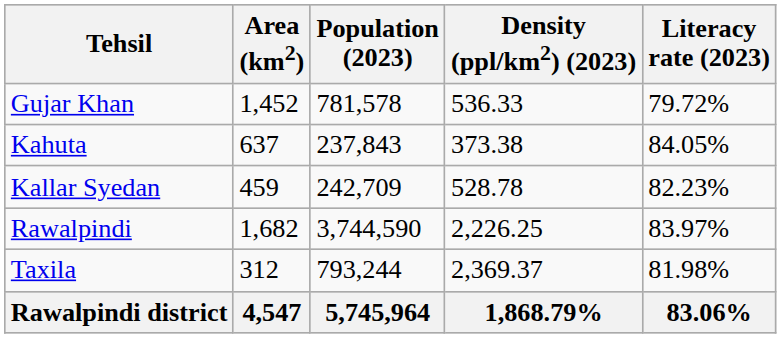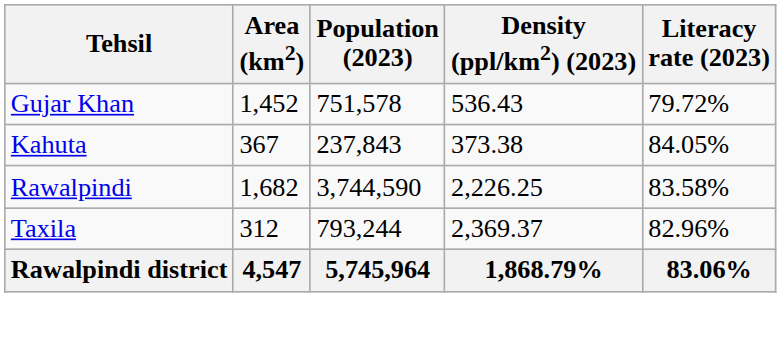Gujar Khan | Population (2023): 781,578 -> 751,578
Gujar Khan | Density (ppl/km2) (2023): 536.33 -> 536.43
Kahuta | Area (km2): 637 -> 367
- row: Kallar Syedan | 459 | 242,709 | 528.78 | 82.23%
Rawalpindi | Literacy rate (2023): 83.97% -> 83.58%
Taxila | Literacy rate (2023): 81.98% -> 82.96%
